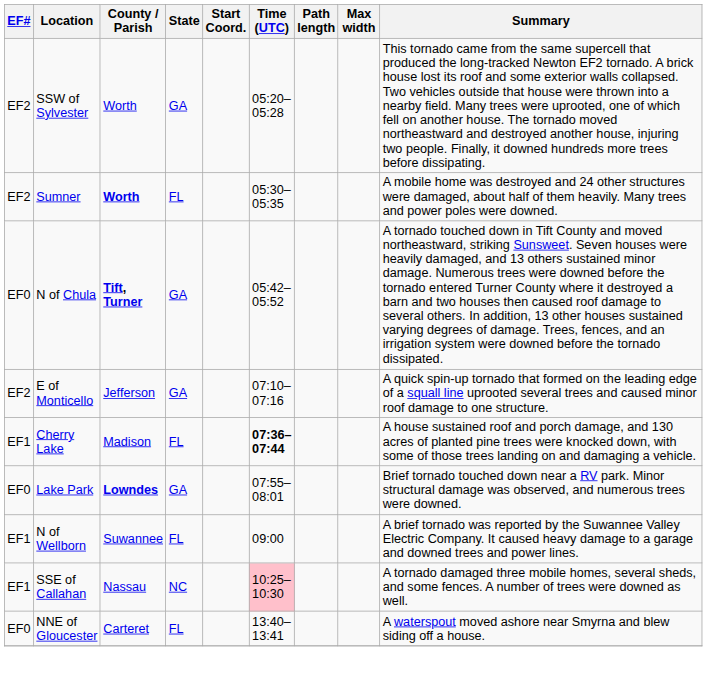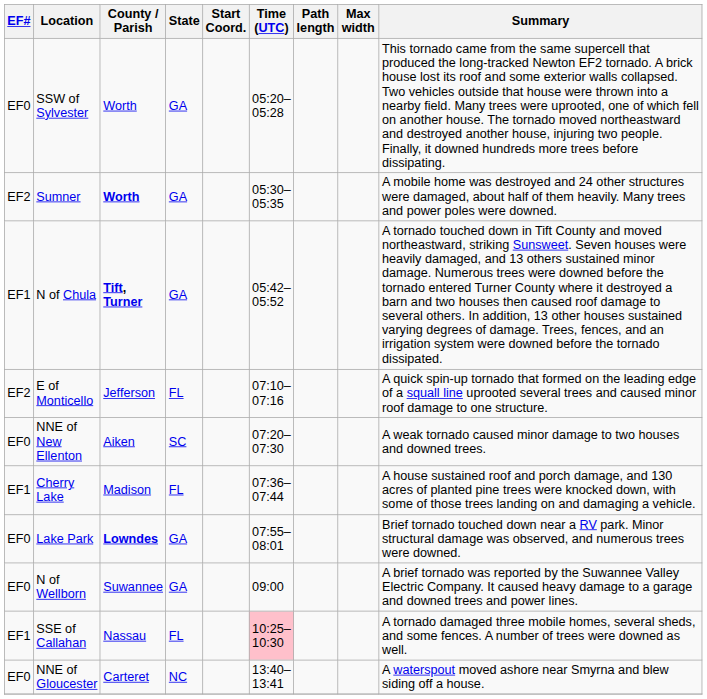SSW of Sylvester | EF#: EF2 -> EF0
Sumner | State: FL -> GA
N of Chula | EF#: EF0 -> EF1
E of Monticello | State: GA -> FL
+ row: EF0 | NNE of New Ellenton | Aiken | SC | 07:20–07:30 | A weak tornado caused minor damage to two houses and downed trees.
Cherry Lake | Time (UTC): bold -> normal
N of Wellborn | EF#: EF1 -> EF0
N of Wellborn | State: FL -> GA
SSE of Callahan | State: NC -> FL
NNE of Gloucester | State: FL -> NC
